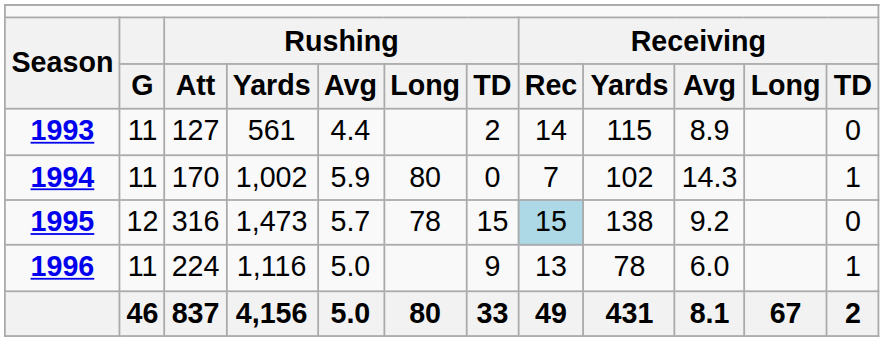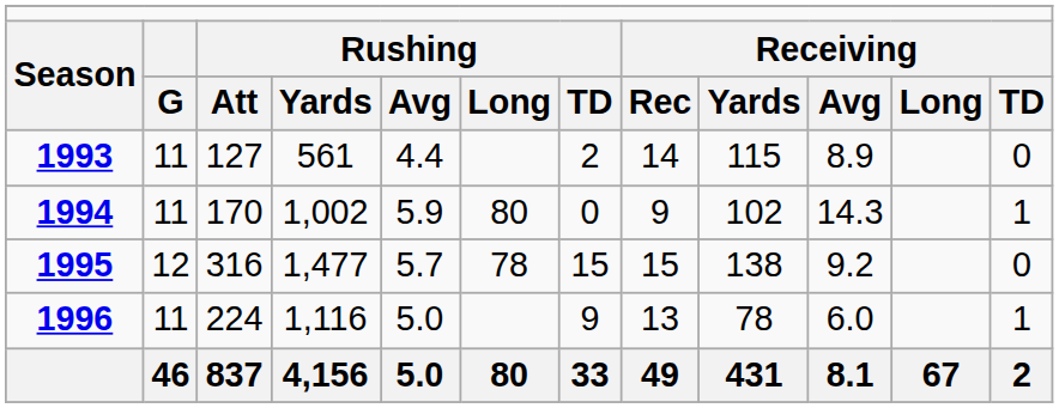1994 | column 8: 7 -> 9
1995 | column 4: 1,473 -> 1,477
1995 | column 8: lightblue background -> no background
